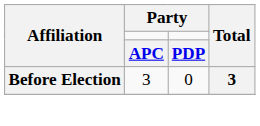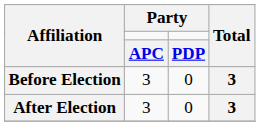+ row: After Election | 3 | 0 | 3
